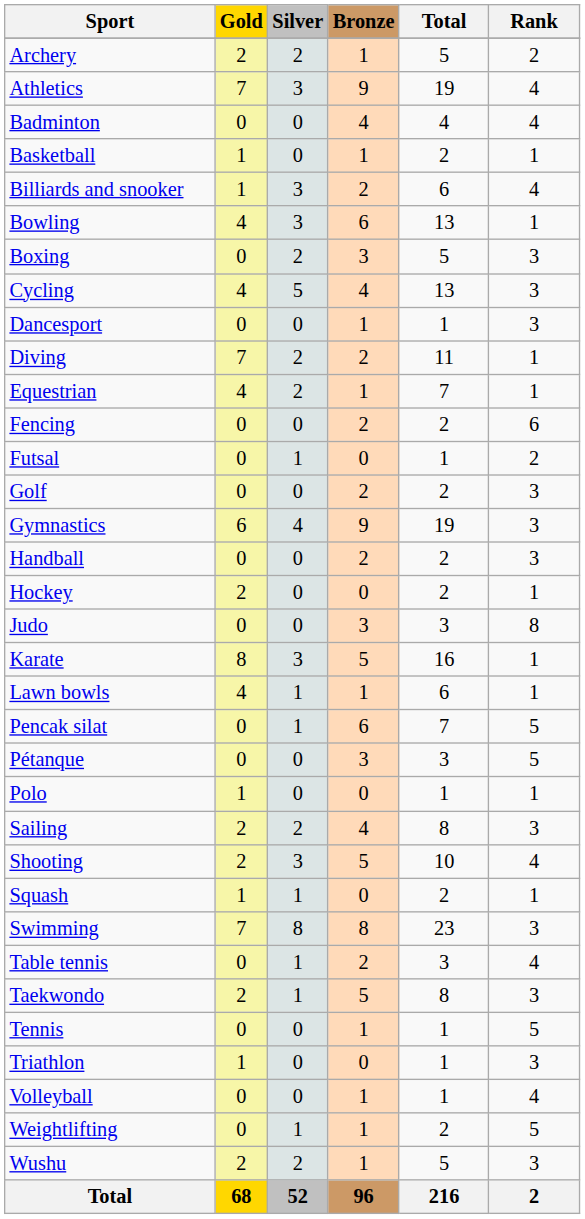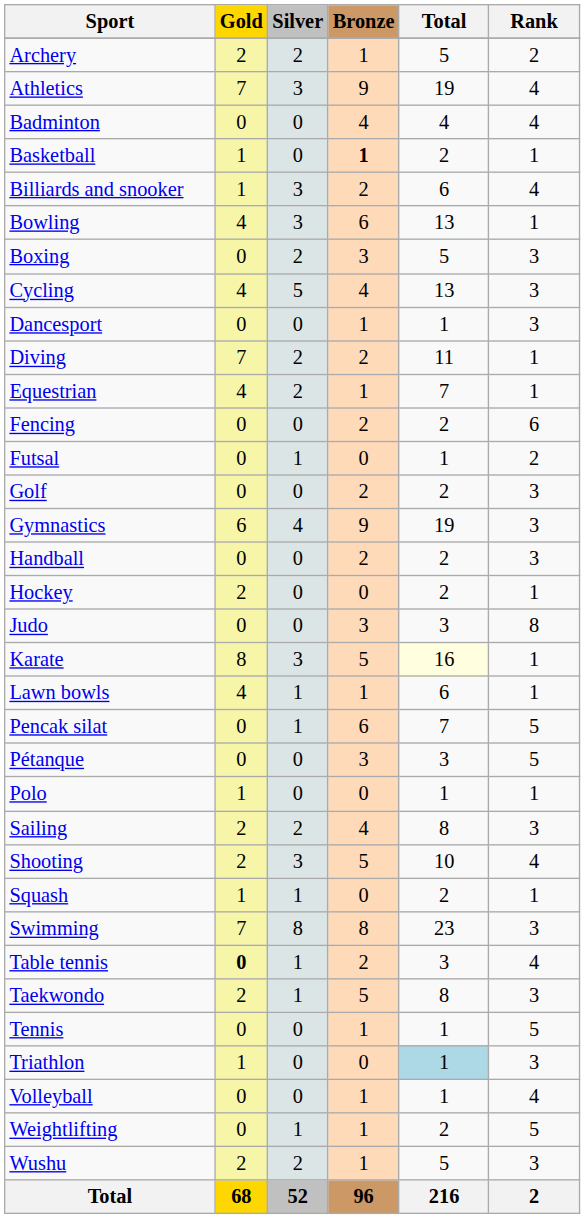Basketball | Bronze: normal -> bold
Karate | Total: no background -> lightyellow background
Table tennis | Gold: normal -> bold
Triathlon | Total: no background -> lightblue background
